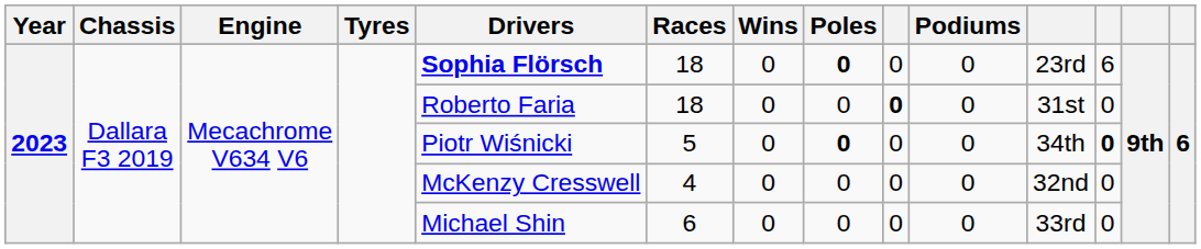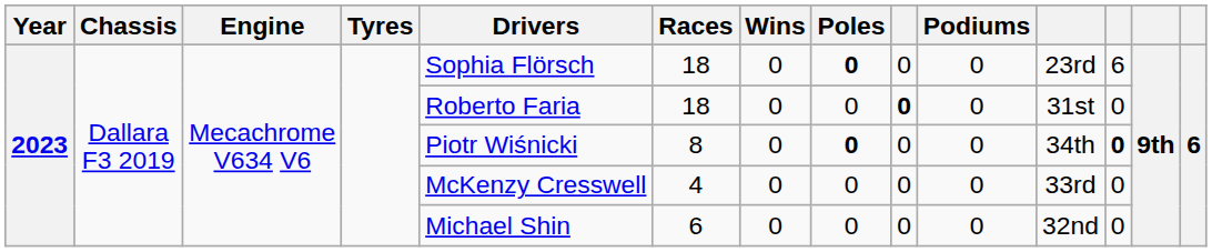row 2 | Drivers: bold -> normal
row 4 | Races: 5 -> 8
row 5 | column 11: 32nd -> 33rd
row 6 | column 11: 33rd -> 32nd
